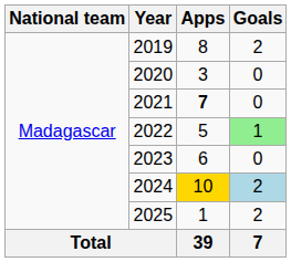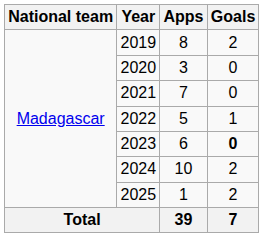2021 | Apps: bold -> normal
2022 | Goals: lightgreen background -> no background
2023 | Goals: normal -> bold
2024 | Apps: gold background -> no background
2024 | Goals: lightblue background -> no background
